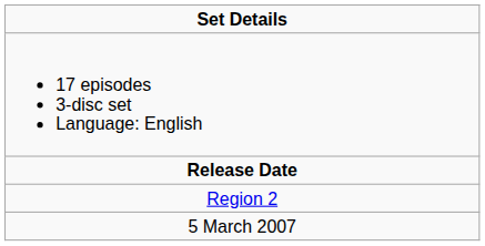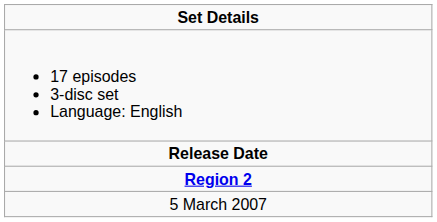Region 2 | column 1: normal -> bold
